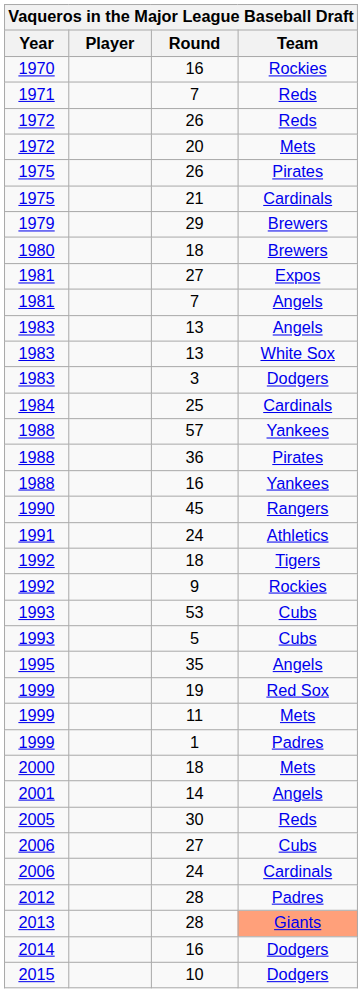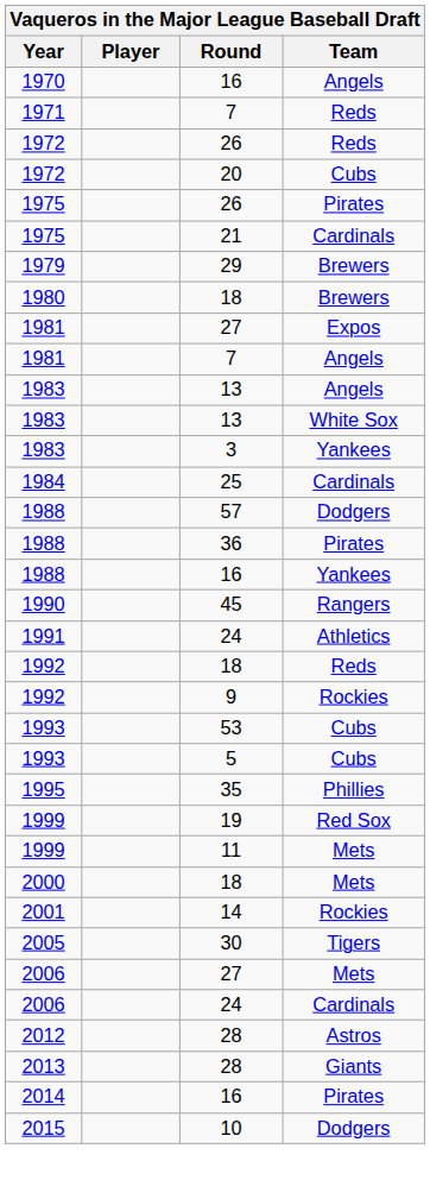1970 / 16 | Team: Rockies -> Angels
20 | Team: Mets -> Cubs
3 | Team: Dodgers -> Yankees
57 | Team: Yankees -> Dodgers
1992 / 18 | Team: Tigers -> Reds
35 | Team: Angels -> Phillies
- row: 1999 | 1 | Padres
14 | Team: Angels -> Rockies
30 | Team: Reds -> Tigers
2006 / 27 | Team: Cubs -> Mets
2012 / 28 | Team: Padres -> Astros
2013 / 28 | Team: lightsalmon background -> no background
2014 / 16 | Team: Dodgers -> Pirates
